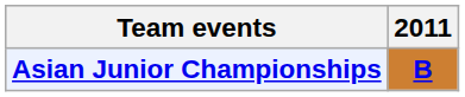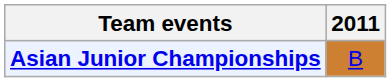Asian Junior Championships | 2011: bold -> normal
